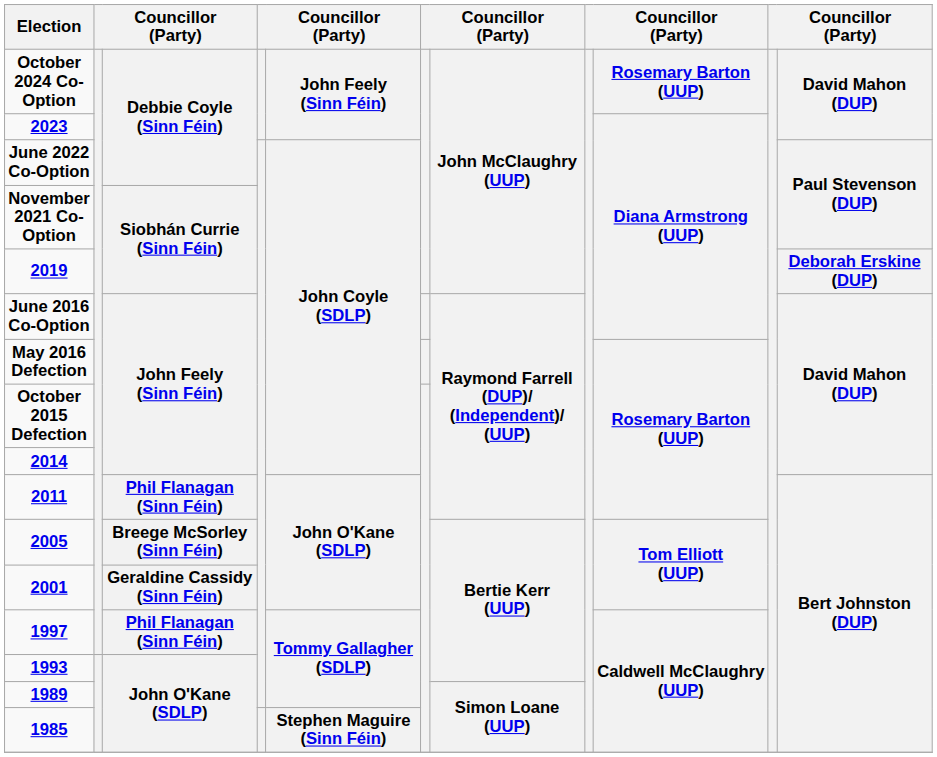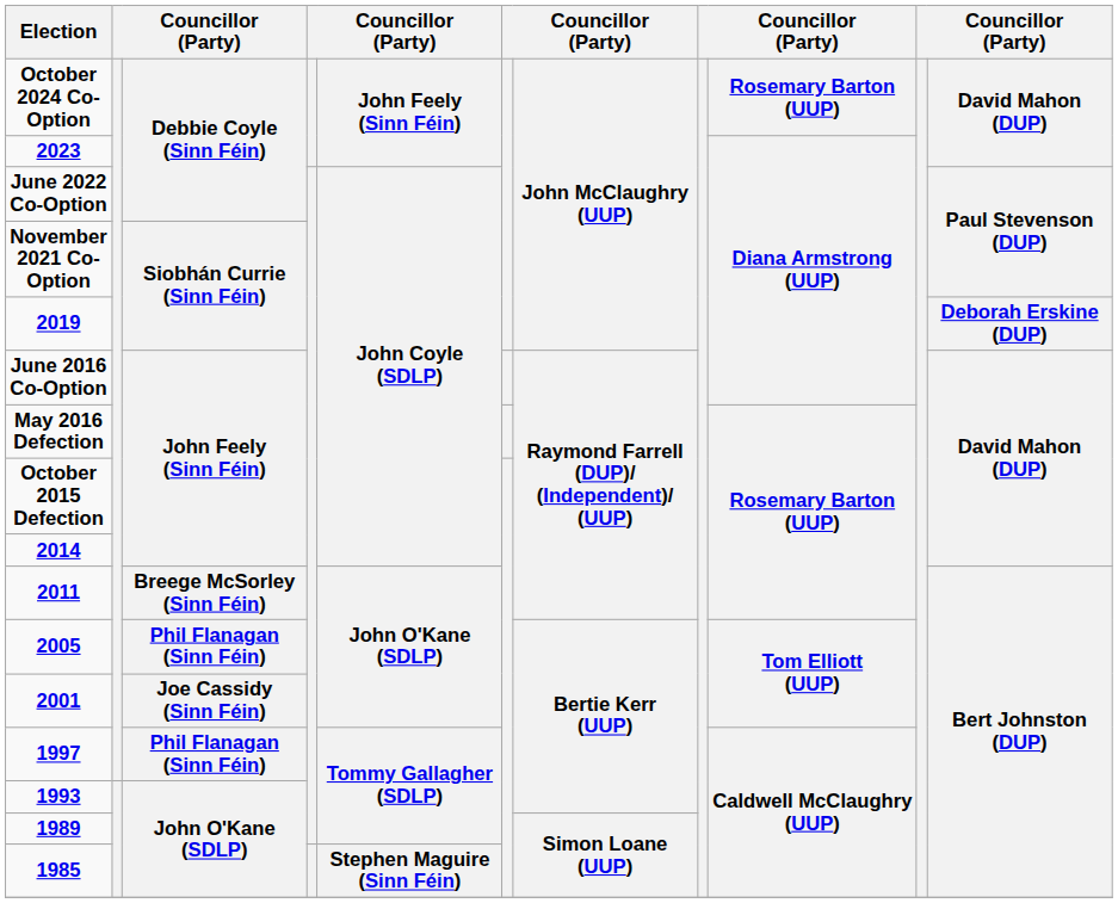2011 | column 3: Phil Flanagan (Sinn Féin) -> Breege McSorley (Sinn Féin)
2005 | column 3: Breege McSorley (Sinn Féin) -> Phil Flanagan (Sinn Féin)
2001 | column 3: Geraldine Cassidy (Sinn Féin) -> Joe Cassidy (Sinn Féin)
